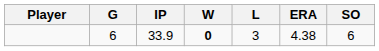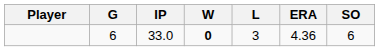row 2 | IP: 33.9 -> 33.0
row 2 | ERA: 4.38 -> 4.36
